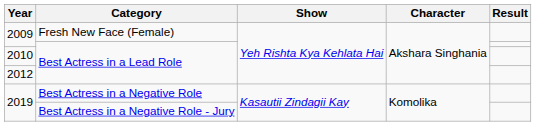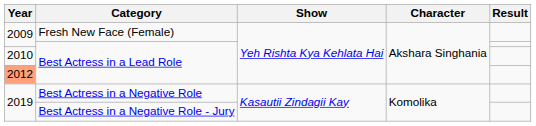2012 | Year: no background -> lightsalmon background
